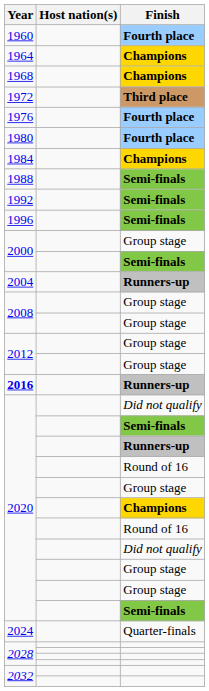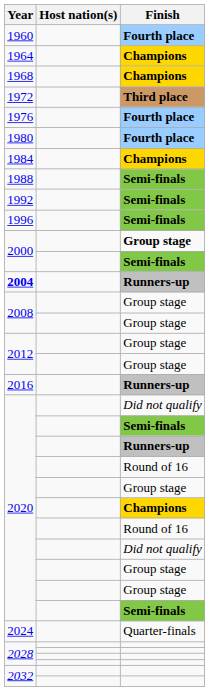2000 / Group stage | Finish: normal -> bold
2004 | Year: normal -> bold
2016 | Year: bold -> normal
